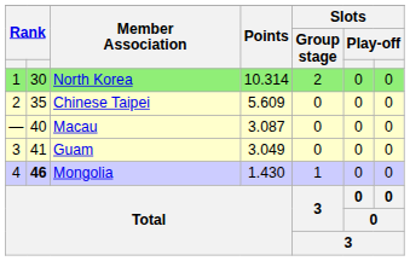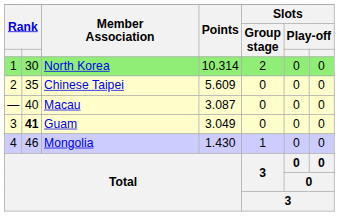Guam | column 2: normal -> bold
Mongolia | column 2: bold -> normal
